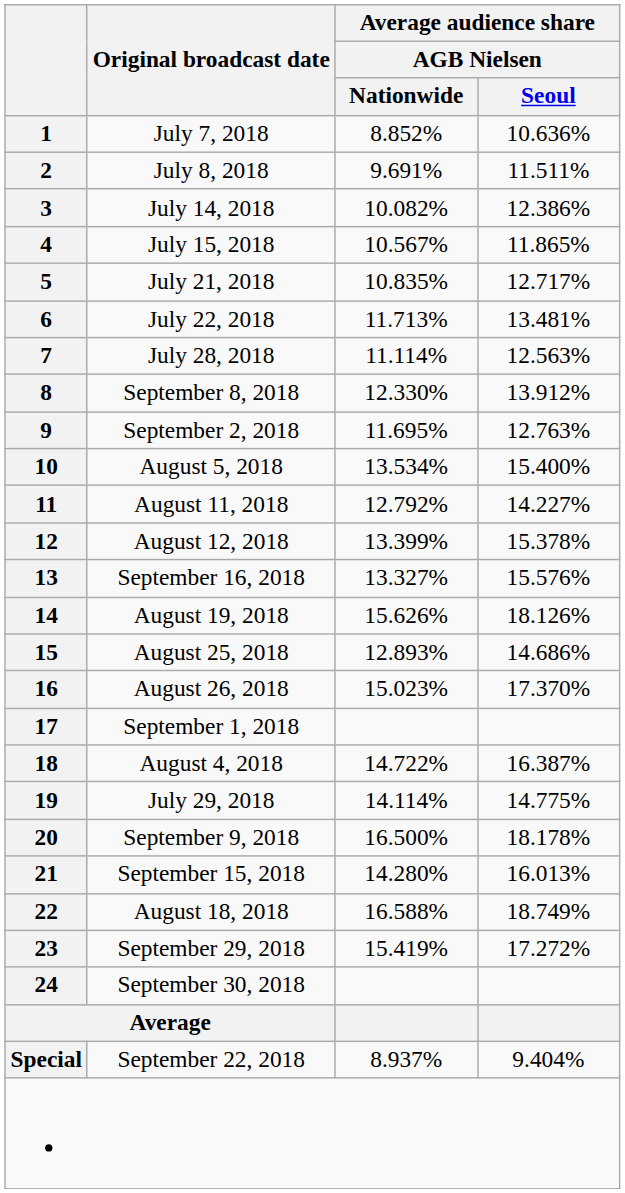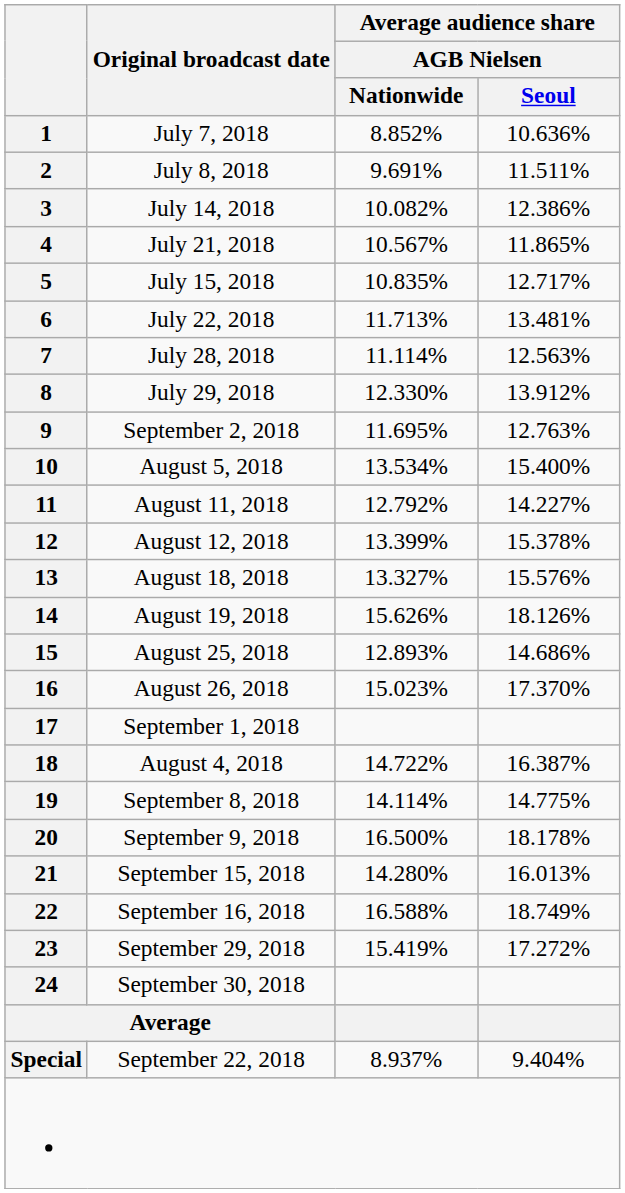4 | Original broadcast date: July 15, 2018 -> July 21, 2018
5 | Original broadcast date: July 21, 2018 -> July 15, 2018
8 | Original broadcast date: September 8, 2018 -> July 29, 2018
13 | Original broadcast date: September 16, 2018 -> August 18, 2018
19 | Original broadcast date: July 29, 2018 -> September 8, 2018
22 | Original broadcast date: August 18, 2018 -> September 16, 2018
